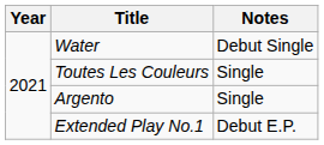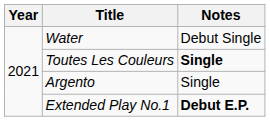Toutes Les Couleurs | Notes: normal -> bold
Extended Play No.1 | Notes: normal -> bold
